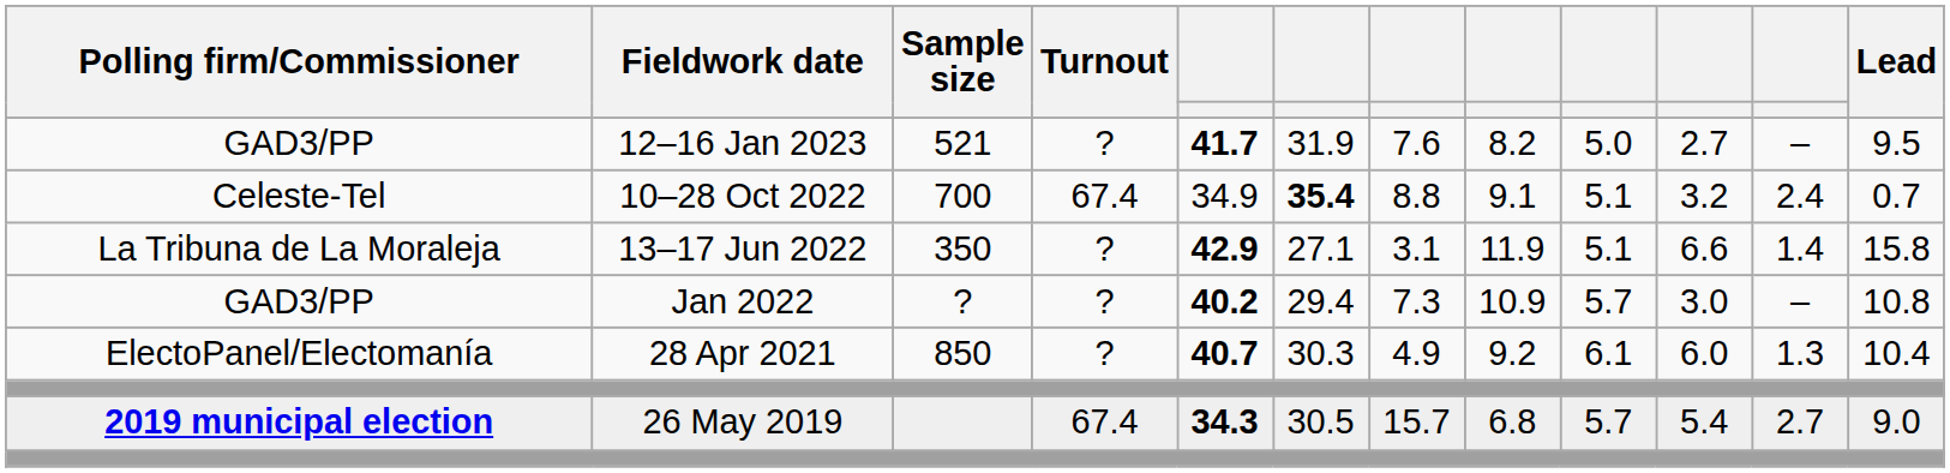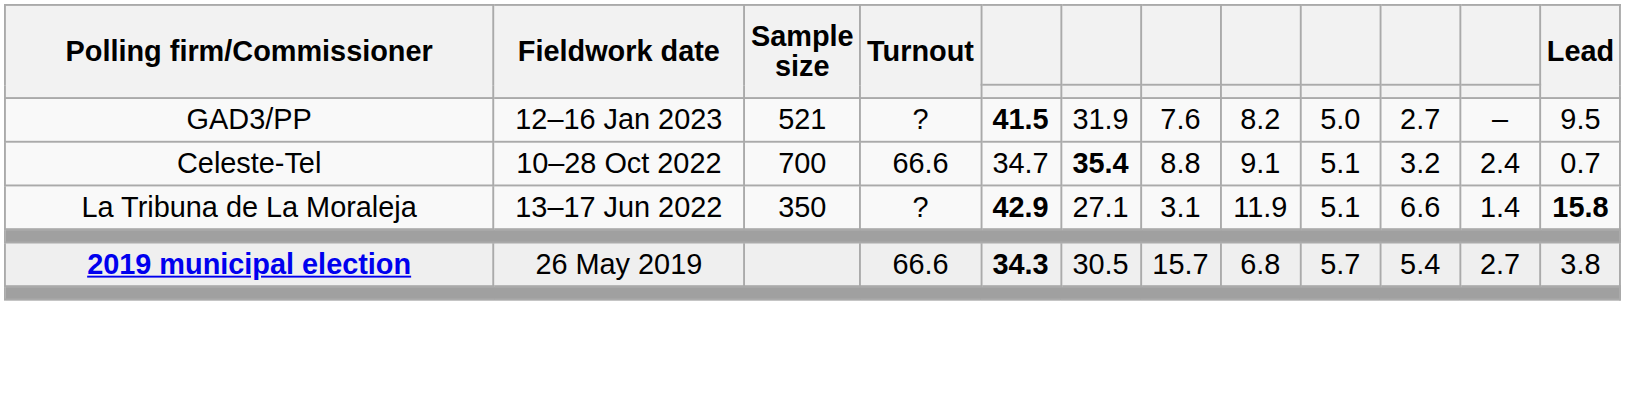12–16 Jan 2023 | column 5: 41.7 -> 41.5
10–28 Oct 2022 | Turnout: 67.4 -> 66.6
10–28 Oct 2022 | column 5: 34.9 -> 34.7
13–17 Jun 2022 | Lead: normal -> bold
- row: GAD3/PP | Jan 2022 | ? | ? | 40.2 | 29.4 | 7.3 | 10.9 | 5.7 | 3.0 | – | 10.8
- row: ElectoPanel/Electomanía | 28 Apr 2021 | 850 | ? | 40.7 | 30.3 | 4.9 | 9.2 | 6.1 | 6.0 | 1.3 | 10.4
26 May 2019 | Turnout: 67.4 -> 66.6
26 May 2019 | Lead: 9.0 -> 3.8
